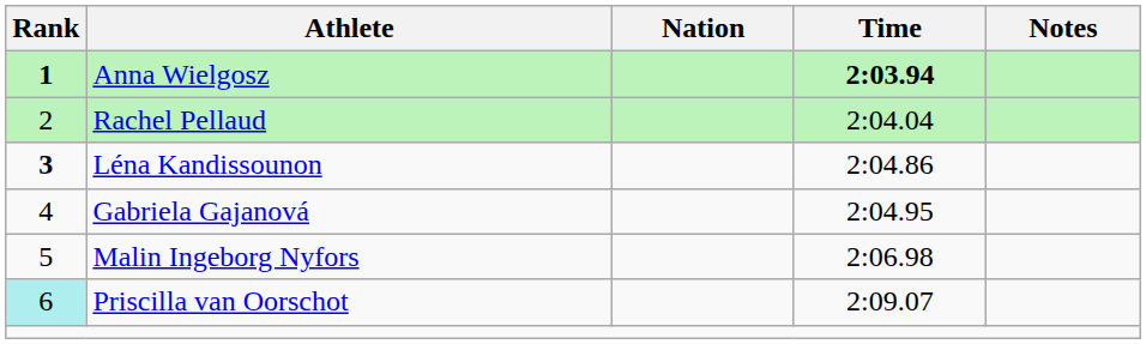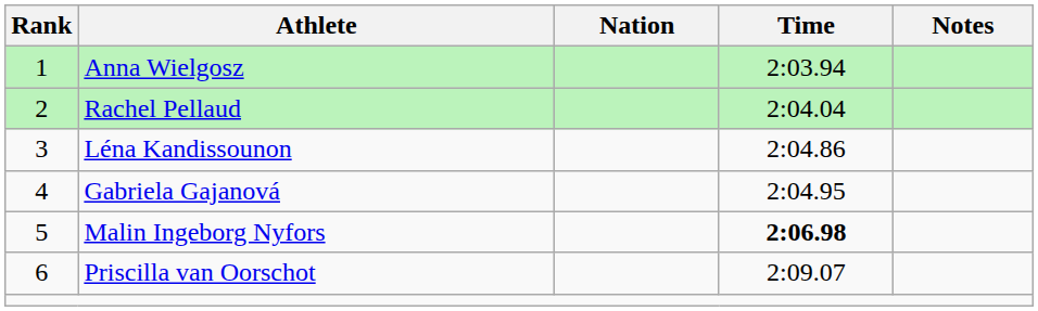Anna Wielgosz | Rank: bold -> normal
Anna Wielgosz | Time: bold -> normal
Léna Kandissounon | Rank: bold -> normal
Malin Ingeborg Nyfors | Time: normal -> bold
Priscilla van Oorschot | Rank: paleturquoise background -> no background
